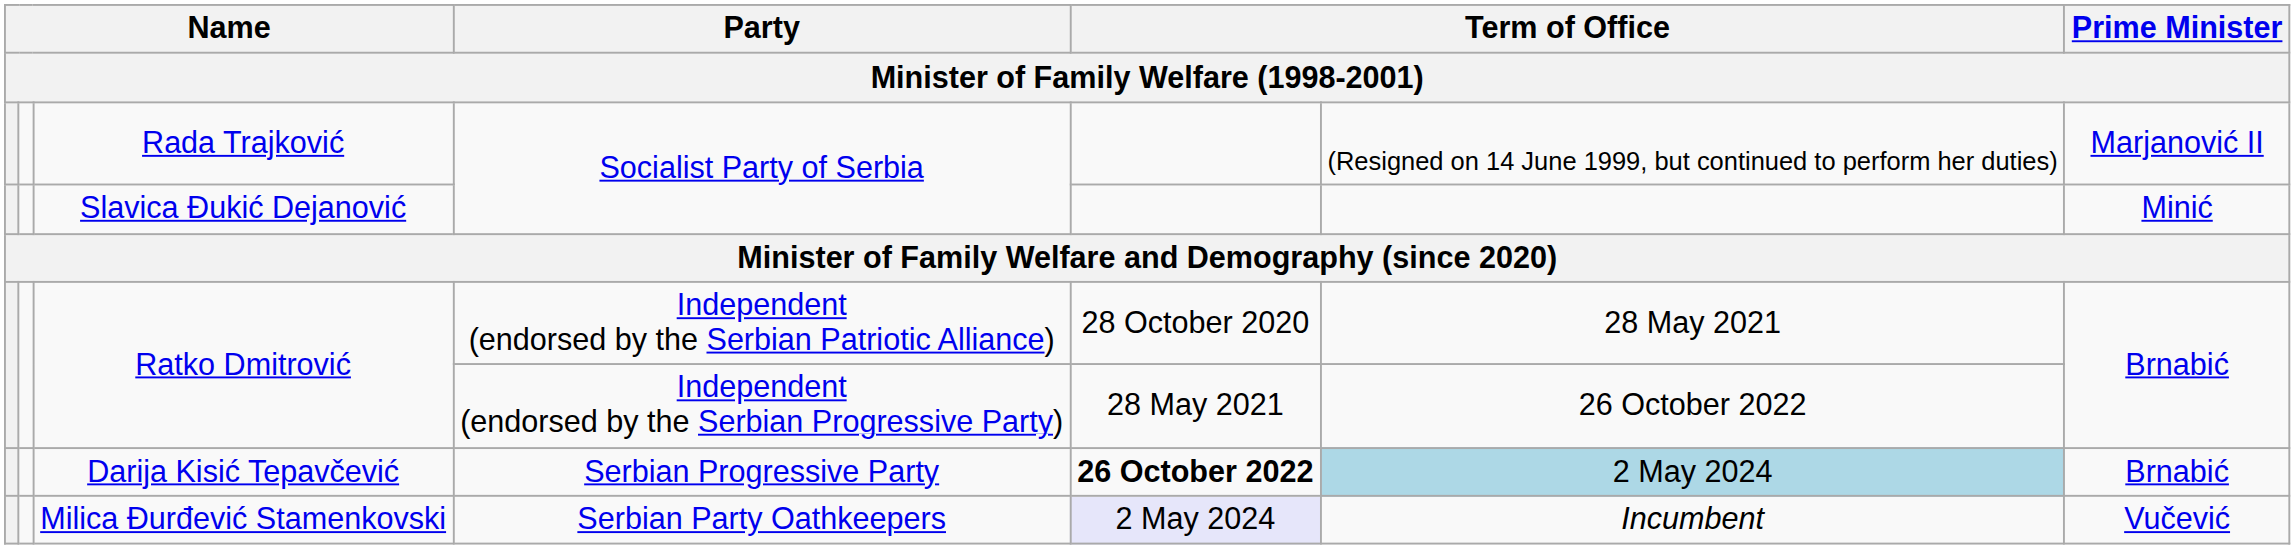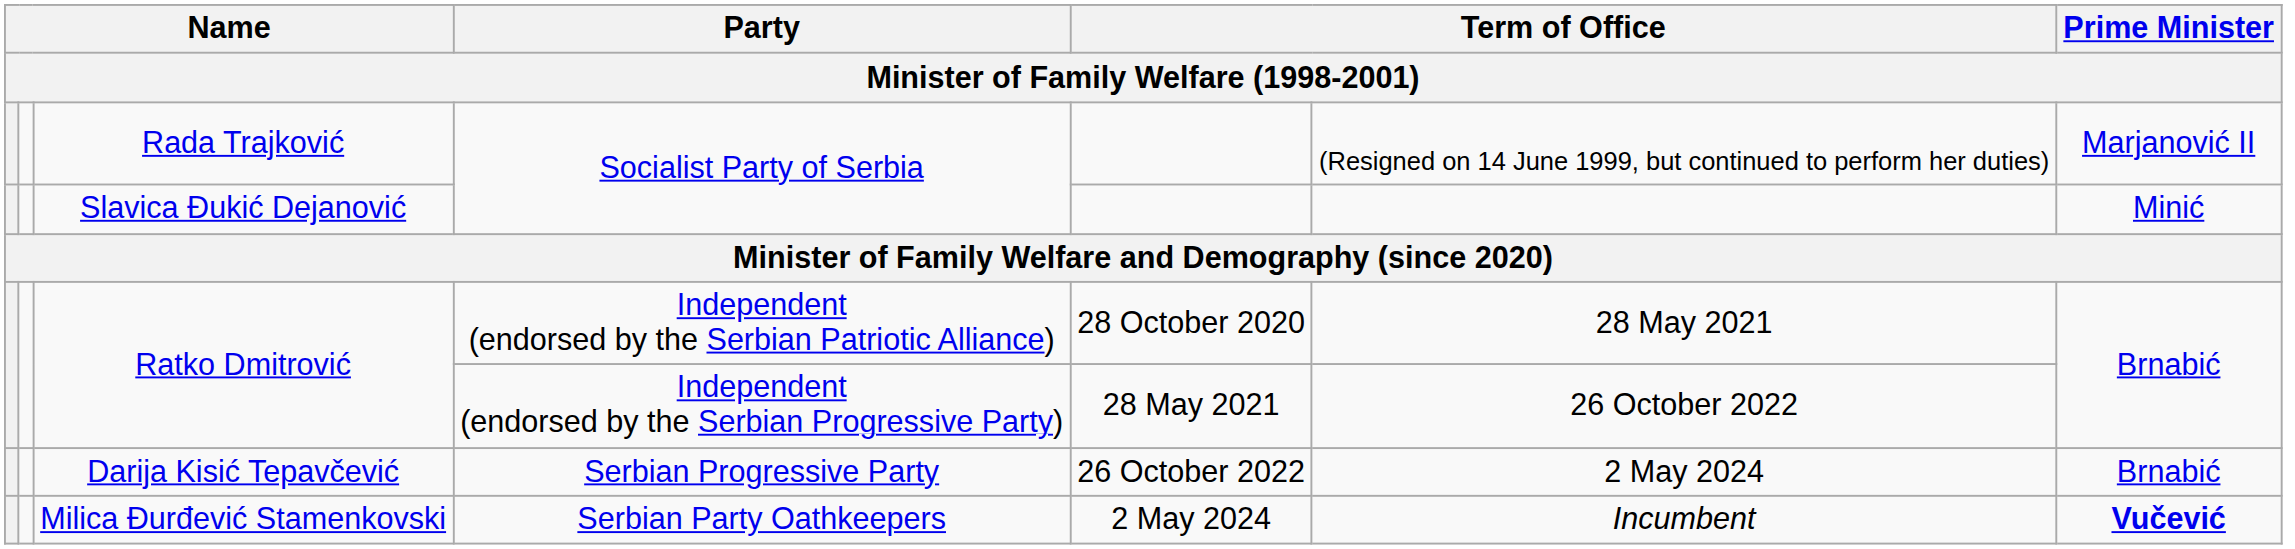Darija Kisić Tepavčević | column 5: bold -> normal
Darija Kisić Tepavčević | column 6: lightblue background -> no background
Milica Đurđević Stamenkovski | column 5: lavender background -> no background
Milica Đurđević Stamenkovski | Prime Minister: normal -> bold
